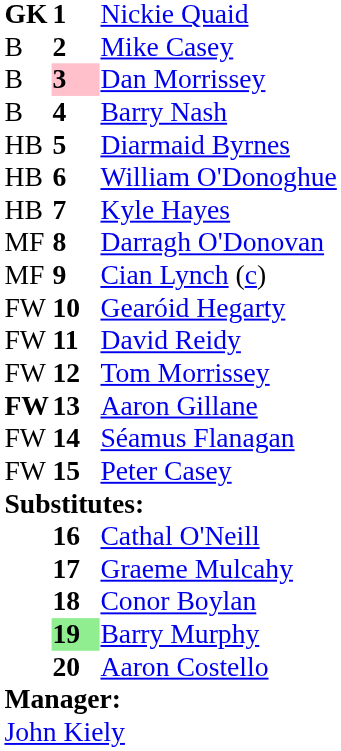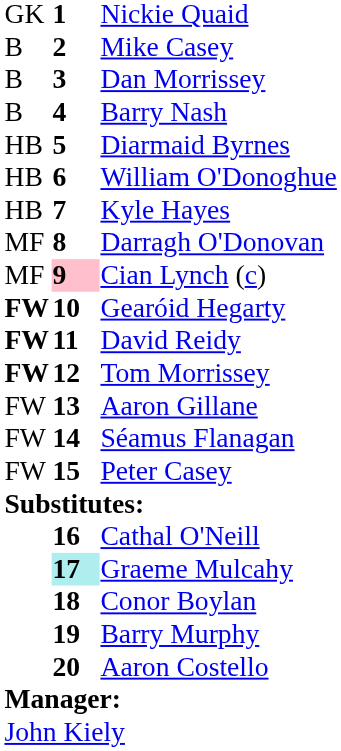Nickie Quaid | column 1: bold -> normal
Dan Morrissey | column 2: pink background -> no background
Cian Lynch (c) | column 2: no background -> pink background
Gearóid Hegarty | column 1: normal -> bold
David Reidy | column 1: normal -> bold
Tom Morrissey | column 1: normal -> bold
Aaron Gillane | column 1: bold -> normal
Graeme Mulcahy | column 2: no background -> paleturquoise background
Barry Murphy | column 2: lightgreen background -> no background
